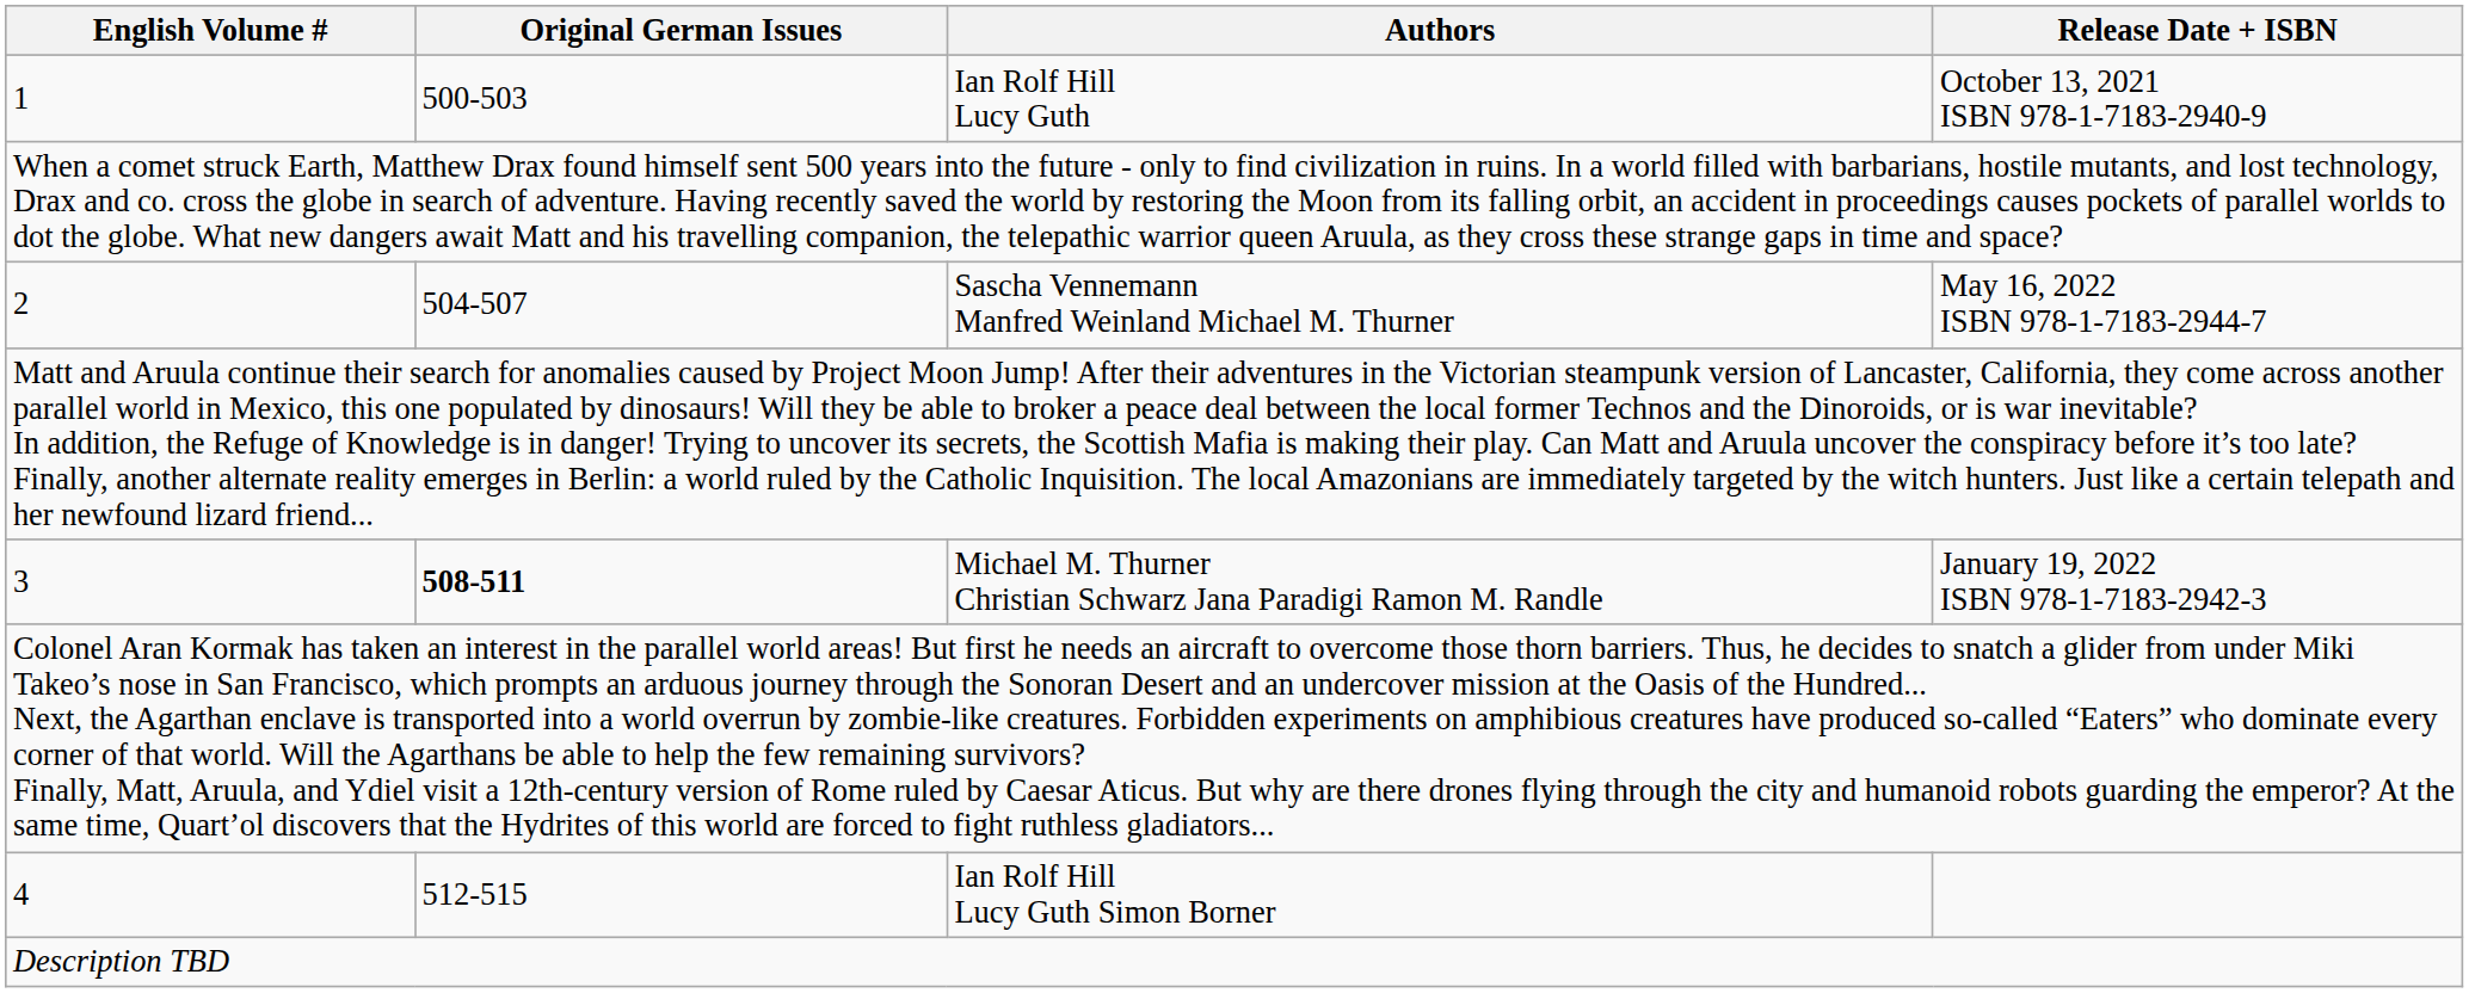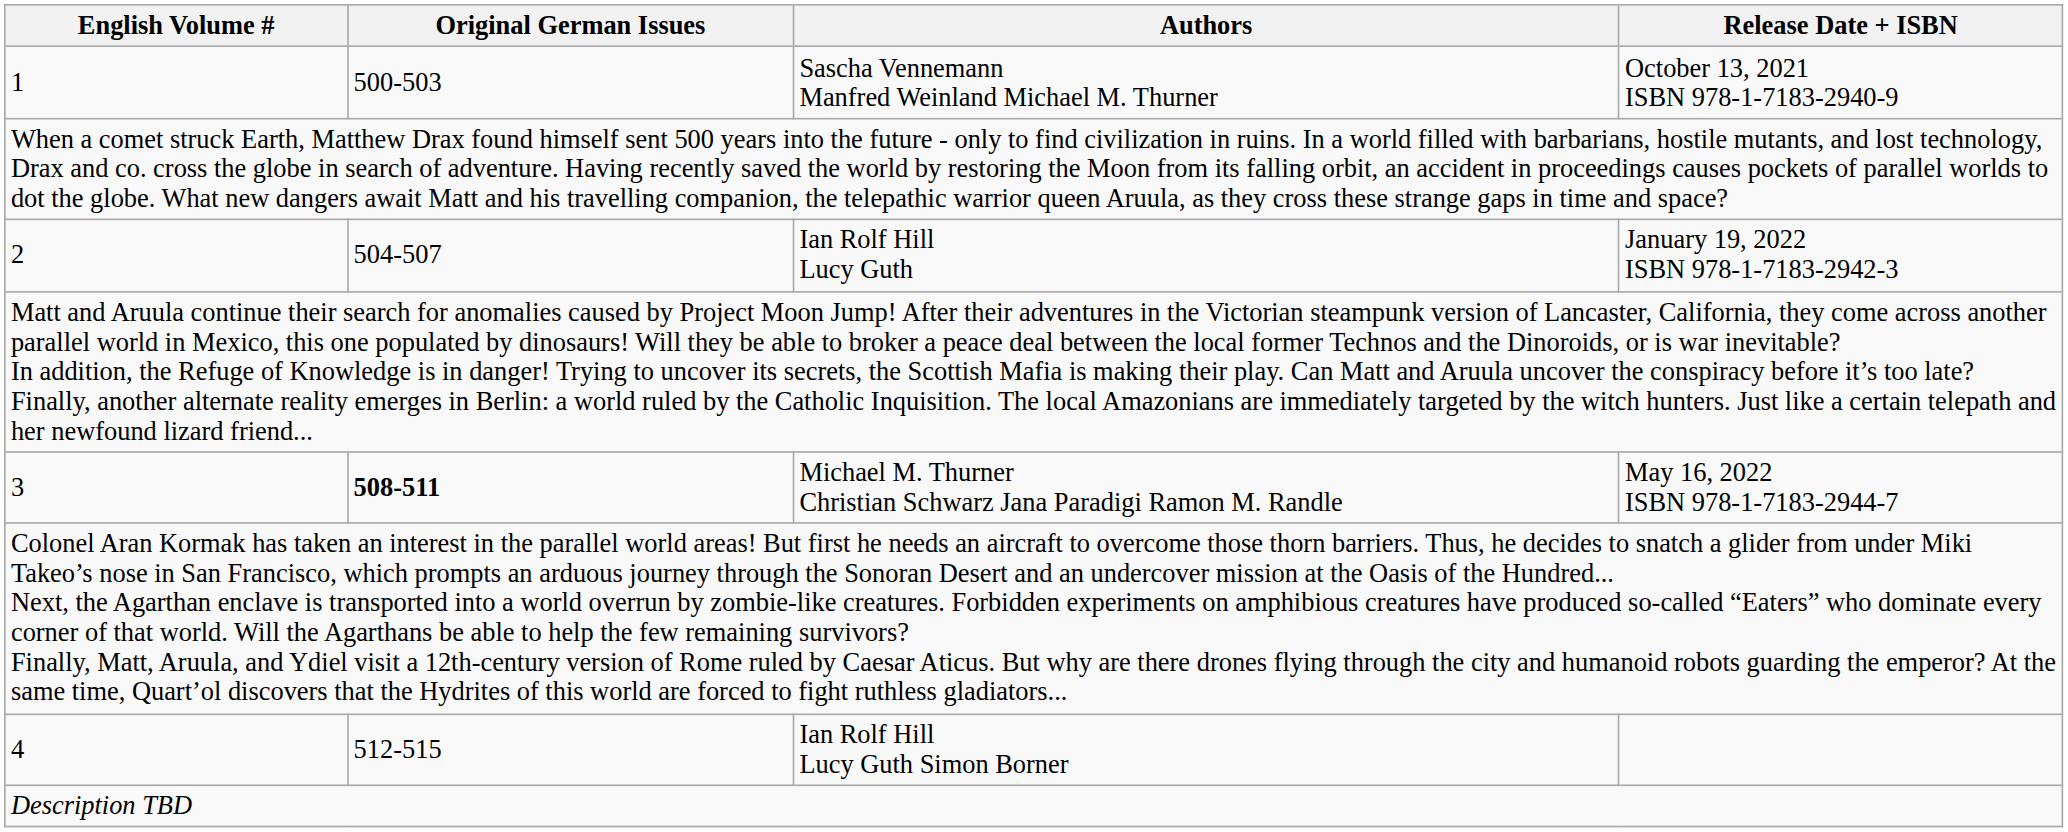1 | Authors: Ian Rolf Hill Lucy Guth -> Sascha Vennemann Manfred Weinland Michael M. Thurner
2 | Authors: Sascha Vennemann Manfred Weinland Michael M. Thurner -> Ian Rolf Hill Lucy Guth
2 | Release Date + ISBN: May 16, 2022 ISBN 978-1-7183-2944-7 -> January 19, 2022 ISBN 978-1-7183-2942-3
3 | Release Date + ISBN: January 19, 2022 ISBN 978-1-7183-2942-3 -> May 16, 2022 ISBN 978-1-7183-2944-7
